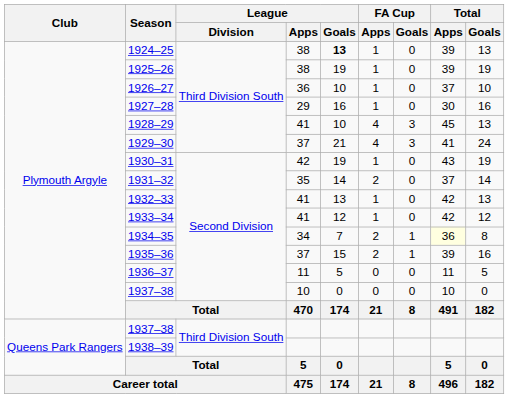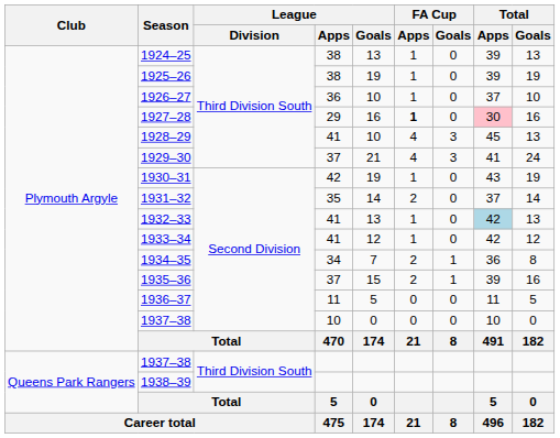1924–25 | League / Goals: bold -> normal
1927–28 | FA Cup / Apps: normal -> bold
1927–28 | Total / Apps: no background -> pink background
1932–33 | Total / Apps: no background -> lightblue background
1934–35 | Total / Apps: lightyellow background -> no background
